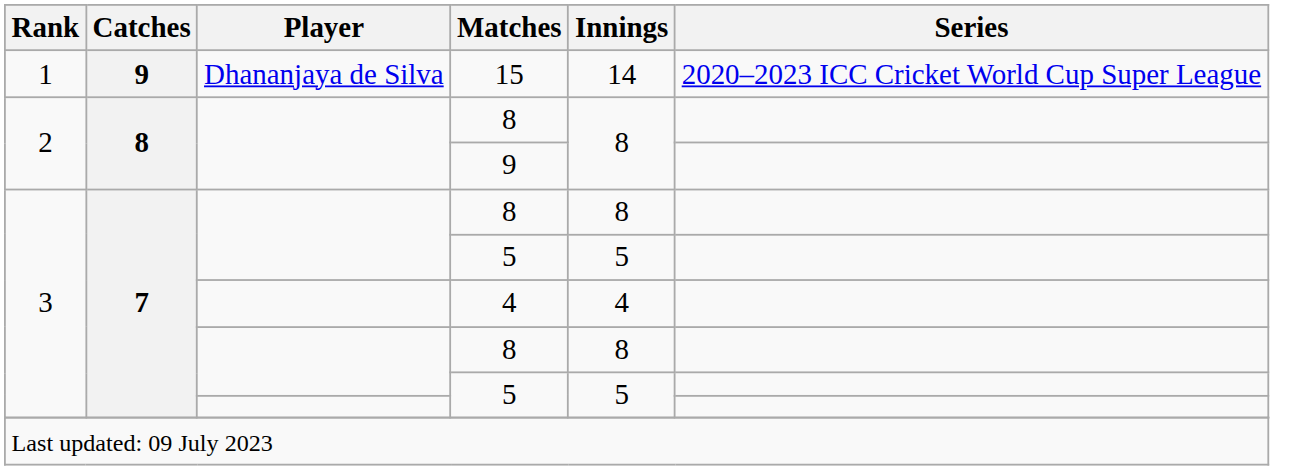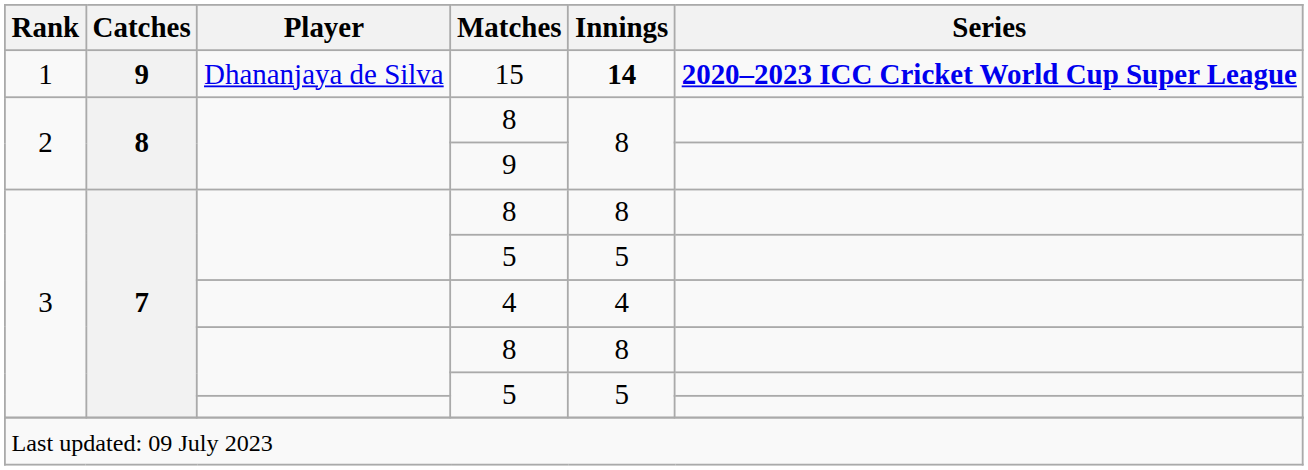15 | Innings: normal -> bold
15 | Series: normal -> bold
